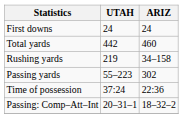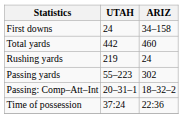First downs | ARIZ: 24 -> 34–158
Rushing yards | ARIZ: 34–158 -> 24
rows swapped: Passing: Comp–Att–Int <-> Time of possession
